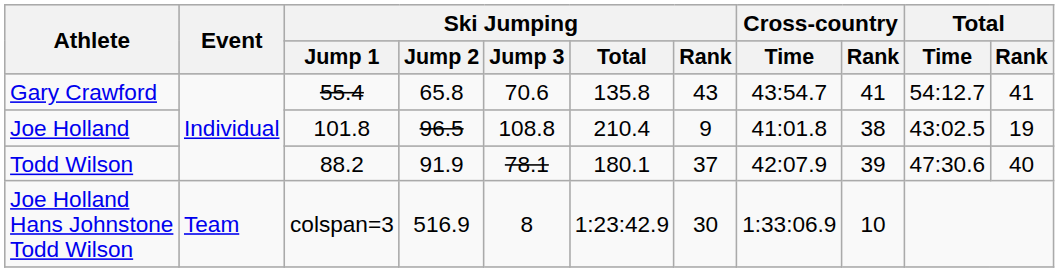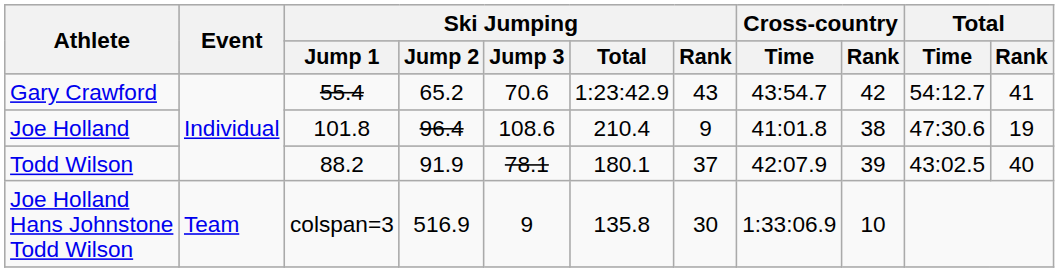Gary Crawford | Ski Jumping / Jump 2: 65.8 -> 65.2
Gary Crawford | Ski Jumping / Total: 135.8 -> 1:23:42.9
Gary Crawford | Cross-country / Rank: 41 -> 42
Joe Holland | Ski Jumping / Jump 2: 96.5 -> 96.4
Joe Holland | Ski Jumping / Jump 3: 108.8 -> 108.6
Joe Holland | Total / Time: 43:02.5 -> 47:30.6
Todd Wilson | Total / Time: 47:30.6 -> 43:02.5
Joe Holland Hans Johnstone Todd Wilson | Ski Jumping / Jump 3: 8 -> 9
Joe Holland Hans Johnstone Todd Wilson | Ski Jumping / Total: 1:23:42.9 -> 135.8
